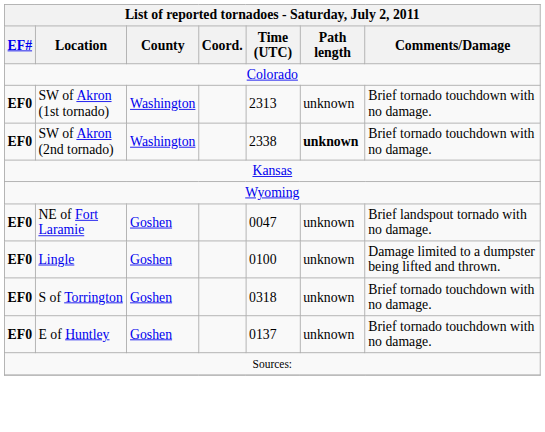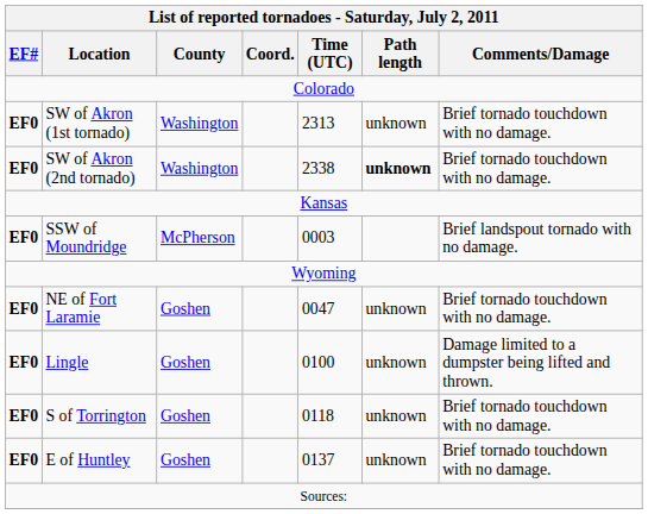+ row: EF0 | SSW of Moundridge | McPherson | 0003 | Brief landspout tornado with no damage.
NE of Fort Laramie | Comments/Damage: Brief landspout tornado with no damage. -> Brief tornado touchdown with no damage.
S of Torrington | Time (UTC): 0318 -> 0118
